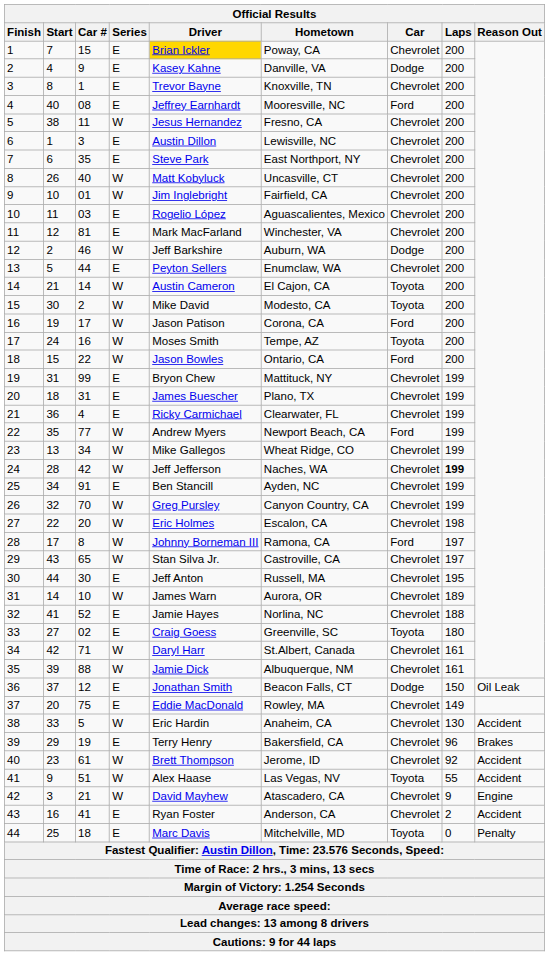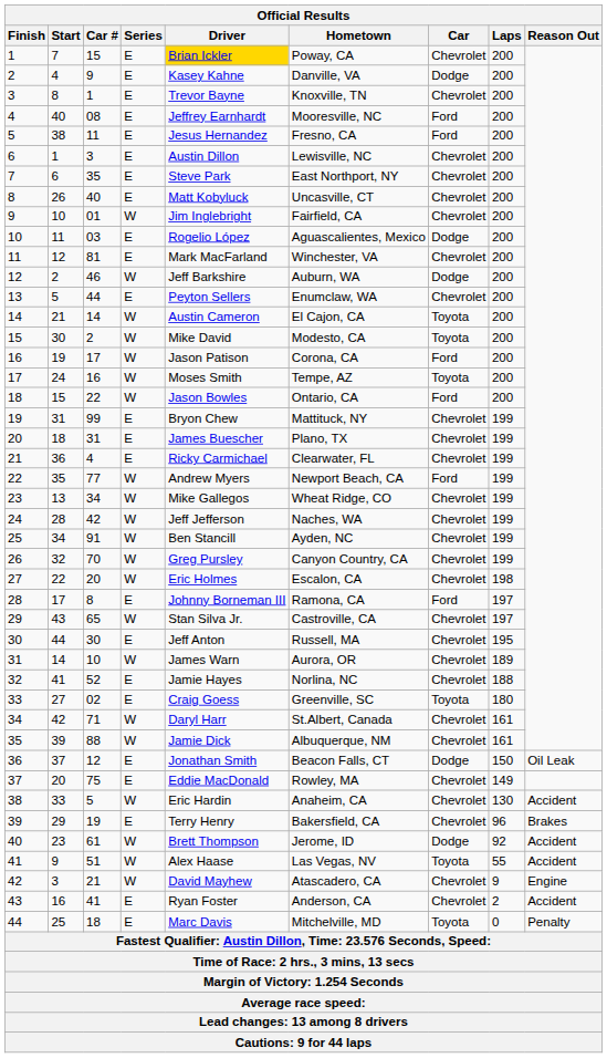row 7 | Series: W -> E
row 7 | Car: Chevrolet -> Ford
row 10 | Series: W -> E
row 12 | Car: Chevrolet -> Dodge
row 26 | Laps: bold -> normal
row 27 | Series: E -> W
row 30 | Series: W -> E
row 42 | Car: Chevrolet -> Dodge
